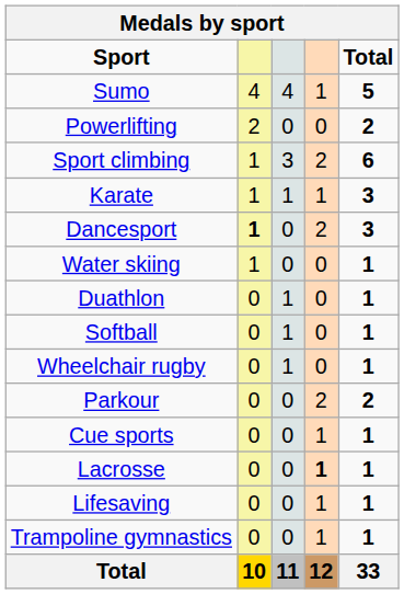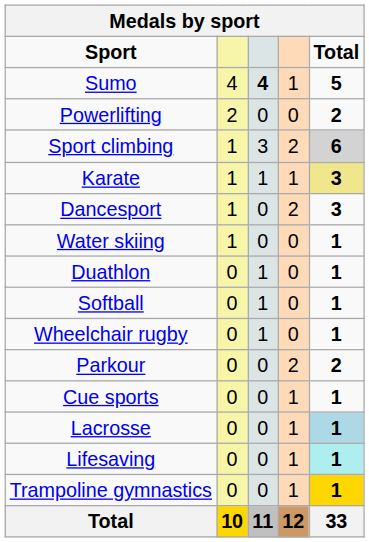Sumo | column 3: normal -> bold
Sport climbing | Total: no background -> lightgrey background
Karate | Total: no background -> khaki background
Dancesport | column 2: bold -> normal
Lacrosse | column 4: bold -> normal
Lacrosse | Total: no background -> lightblue background
Lifesaving | Total: no background -> paleturquoise background
Trampoline gymnastics | Total: no background -> gold background
